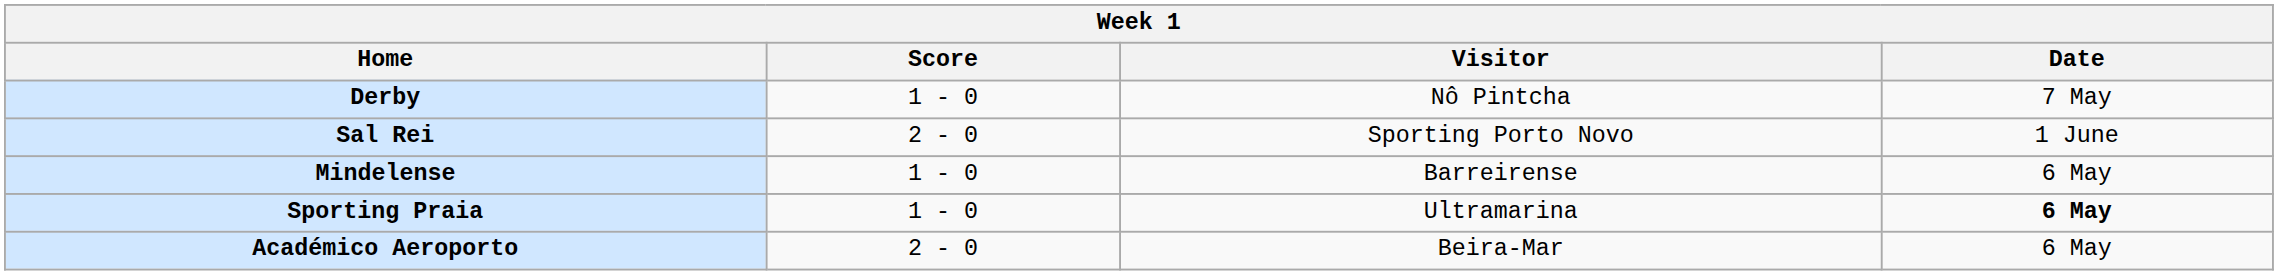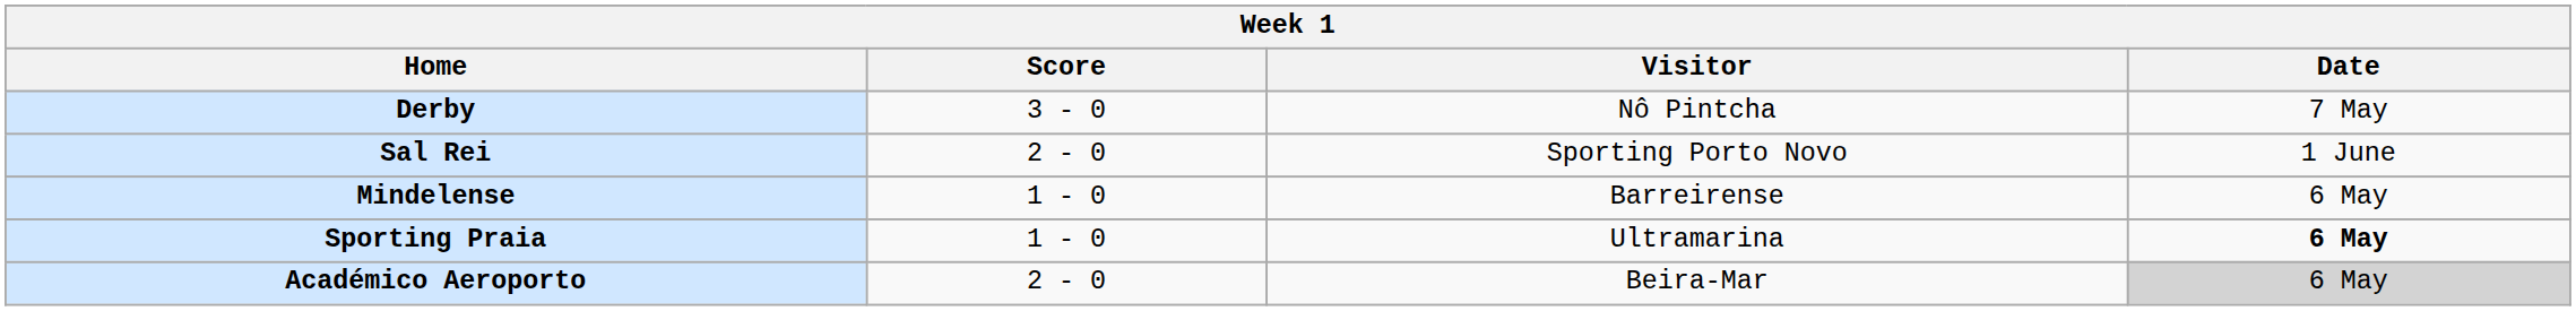Derby | Score: 1 - 0 -> 3 - 0
Académico Aeroporto | Date: no background -> lightgrey background
